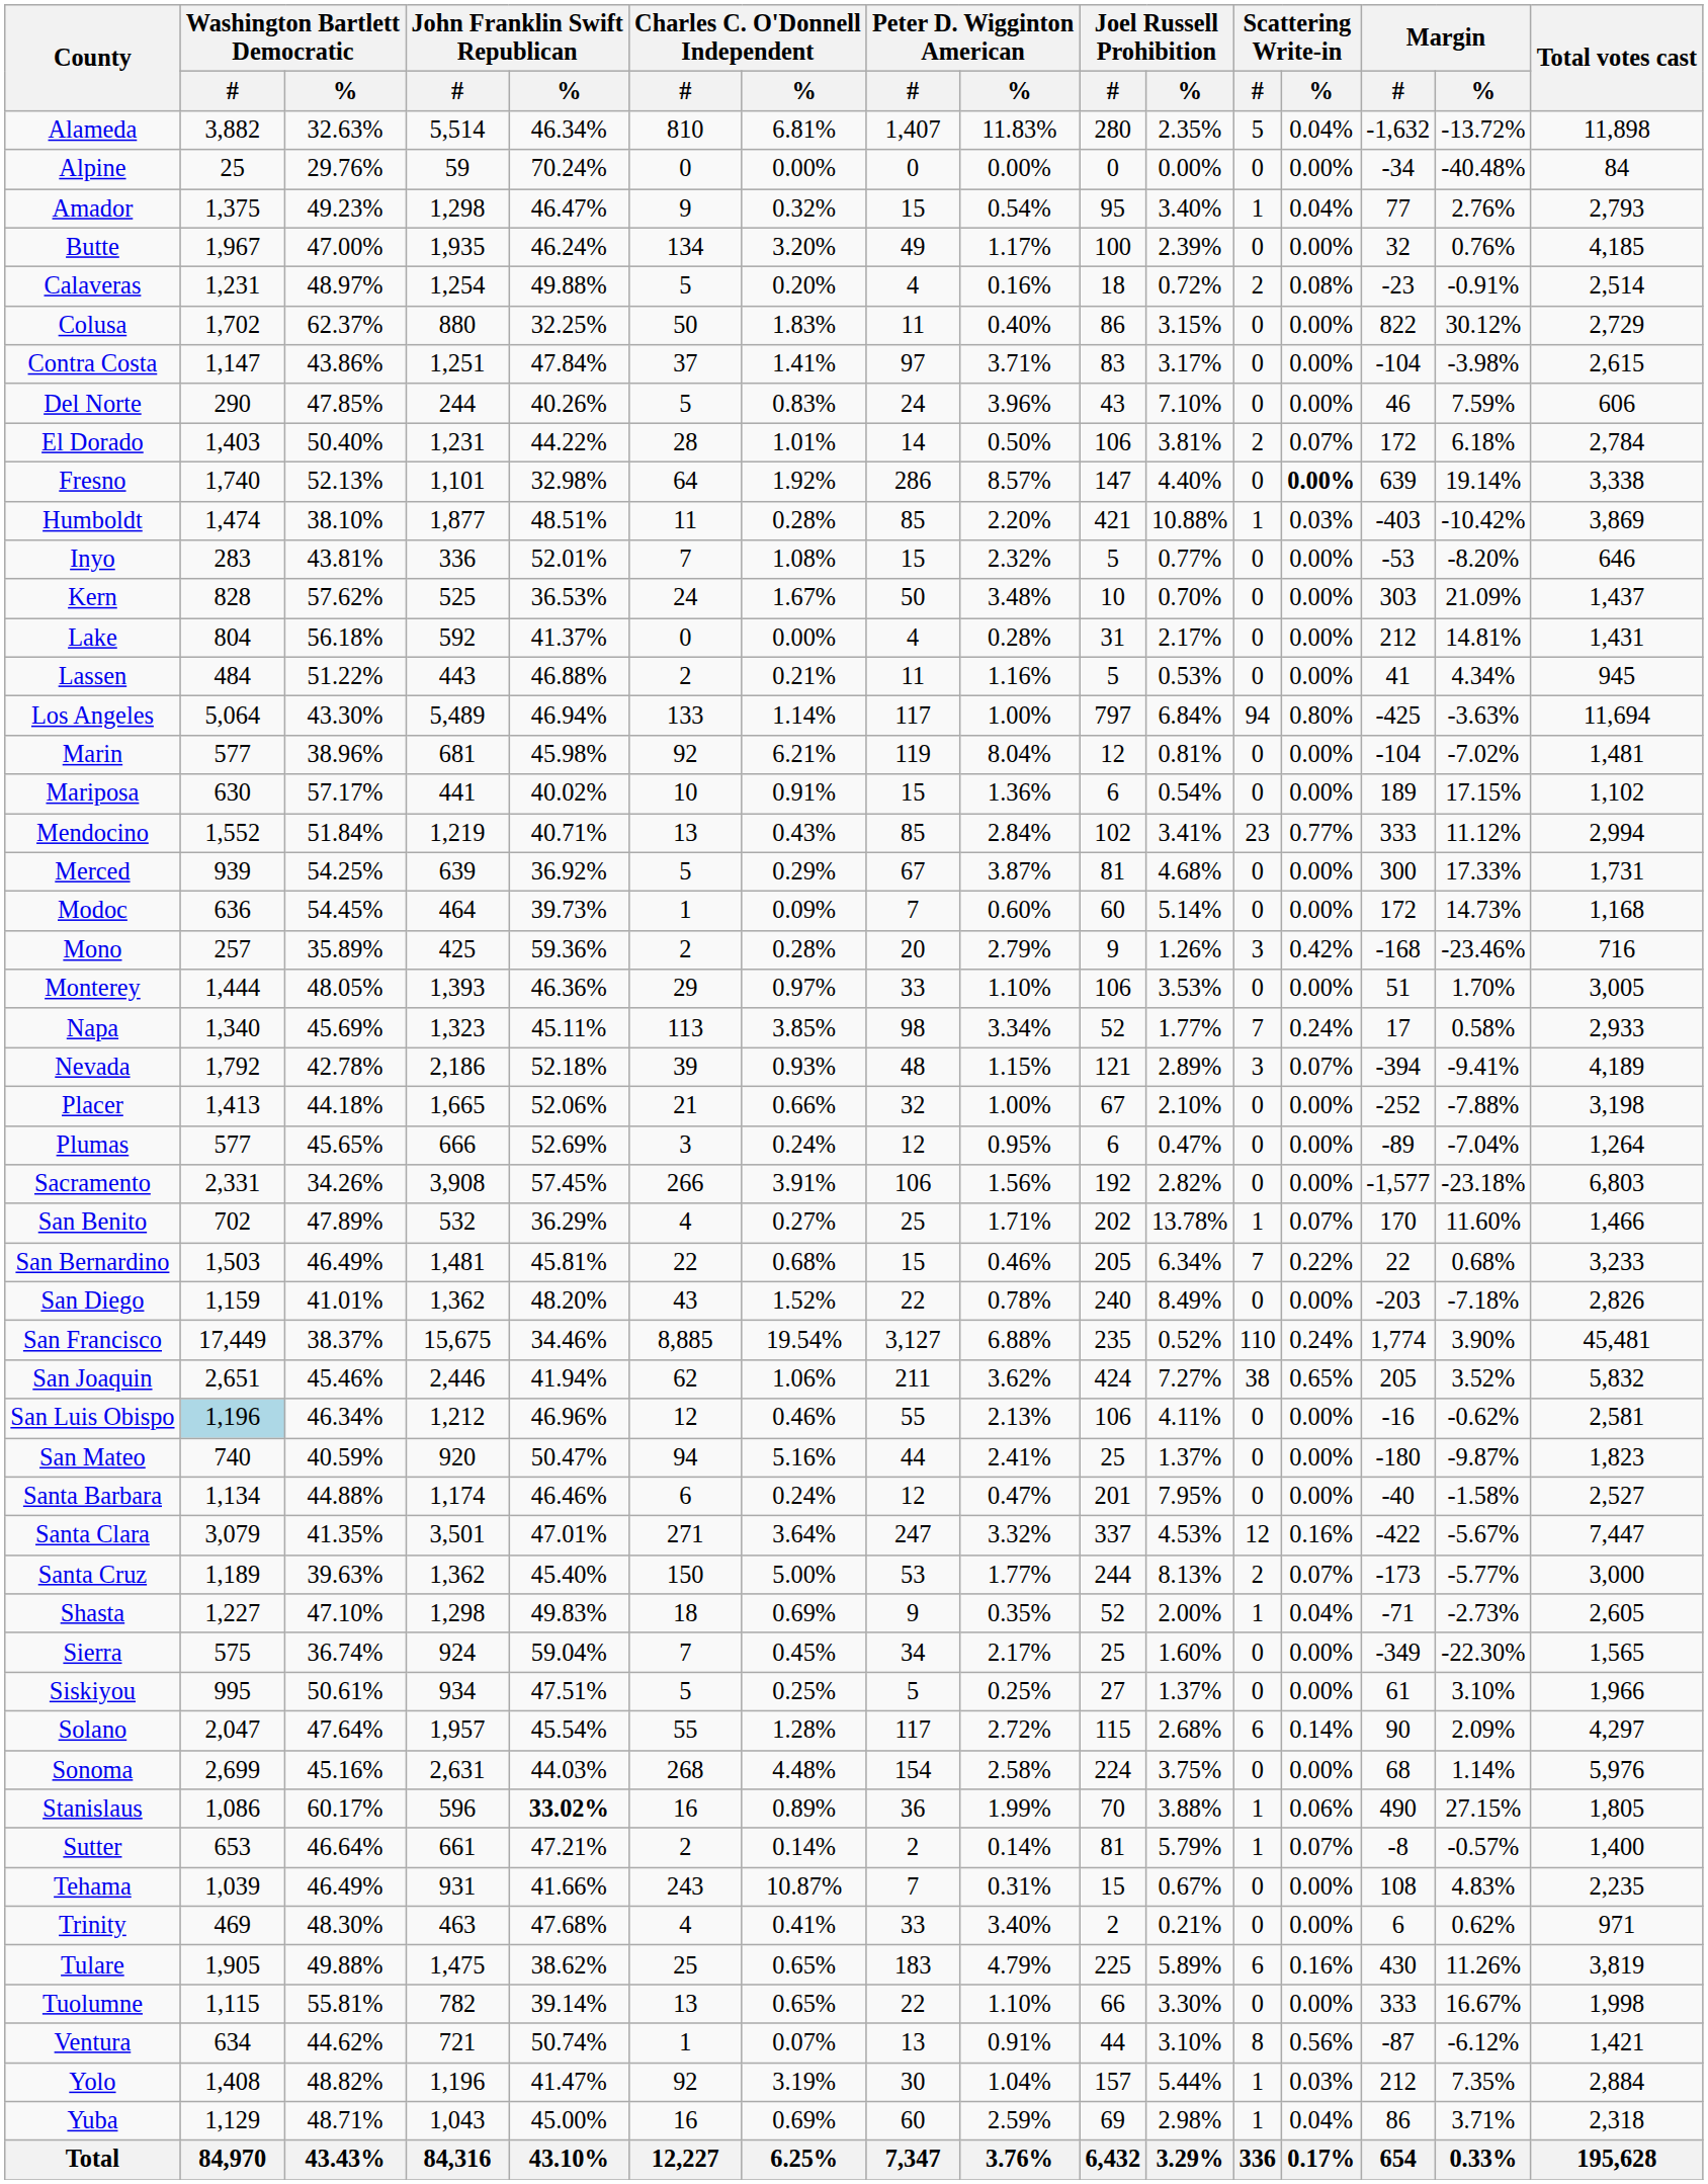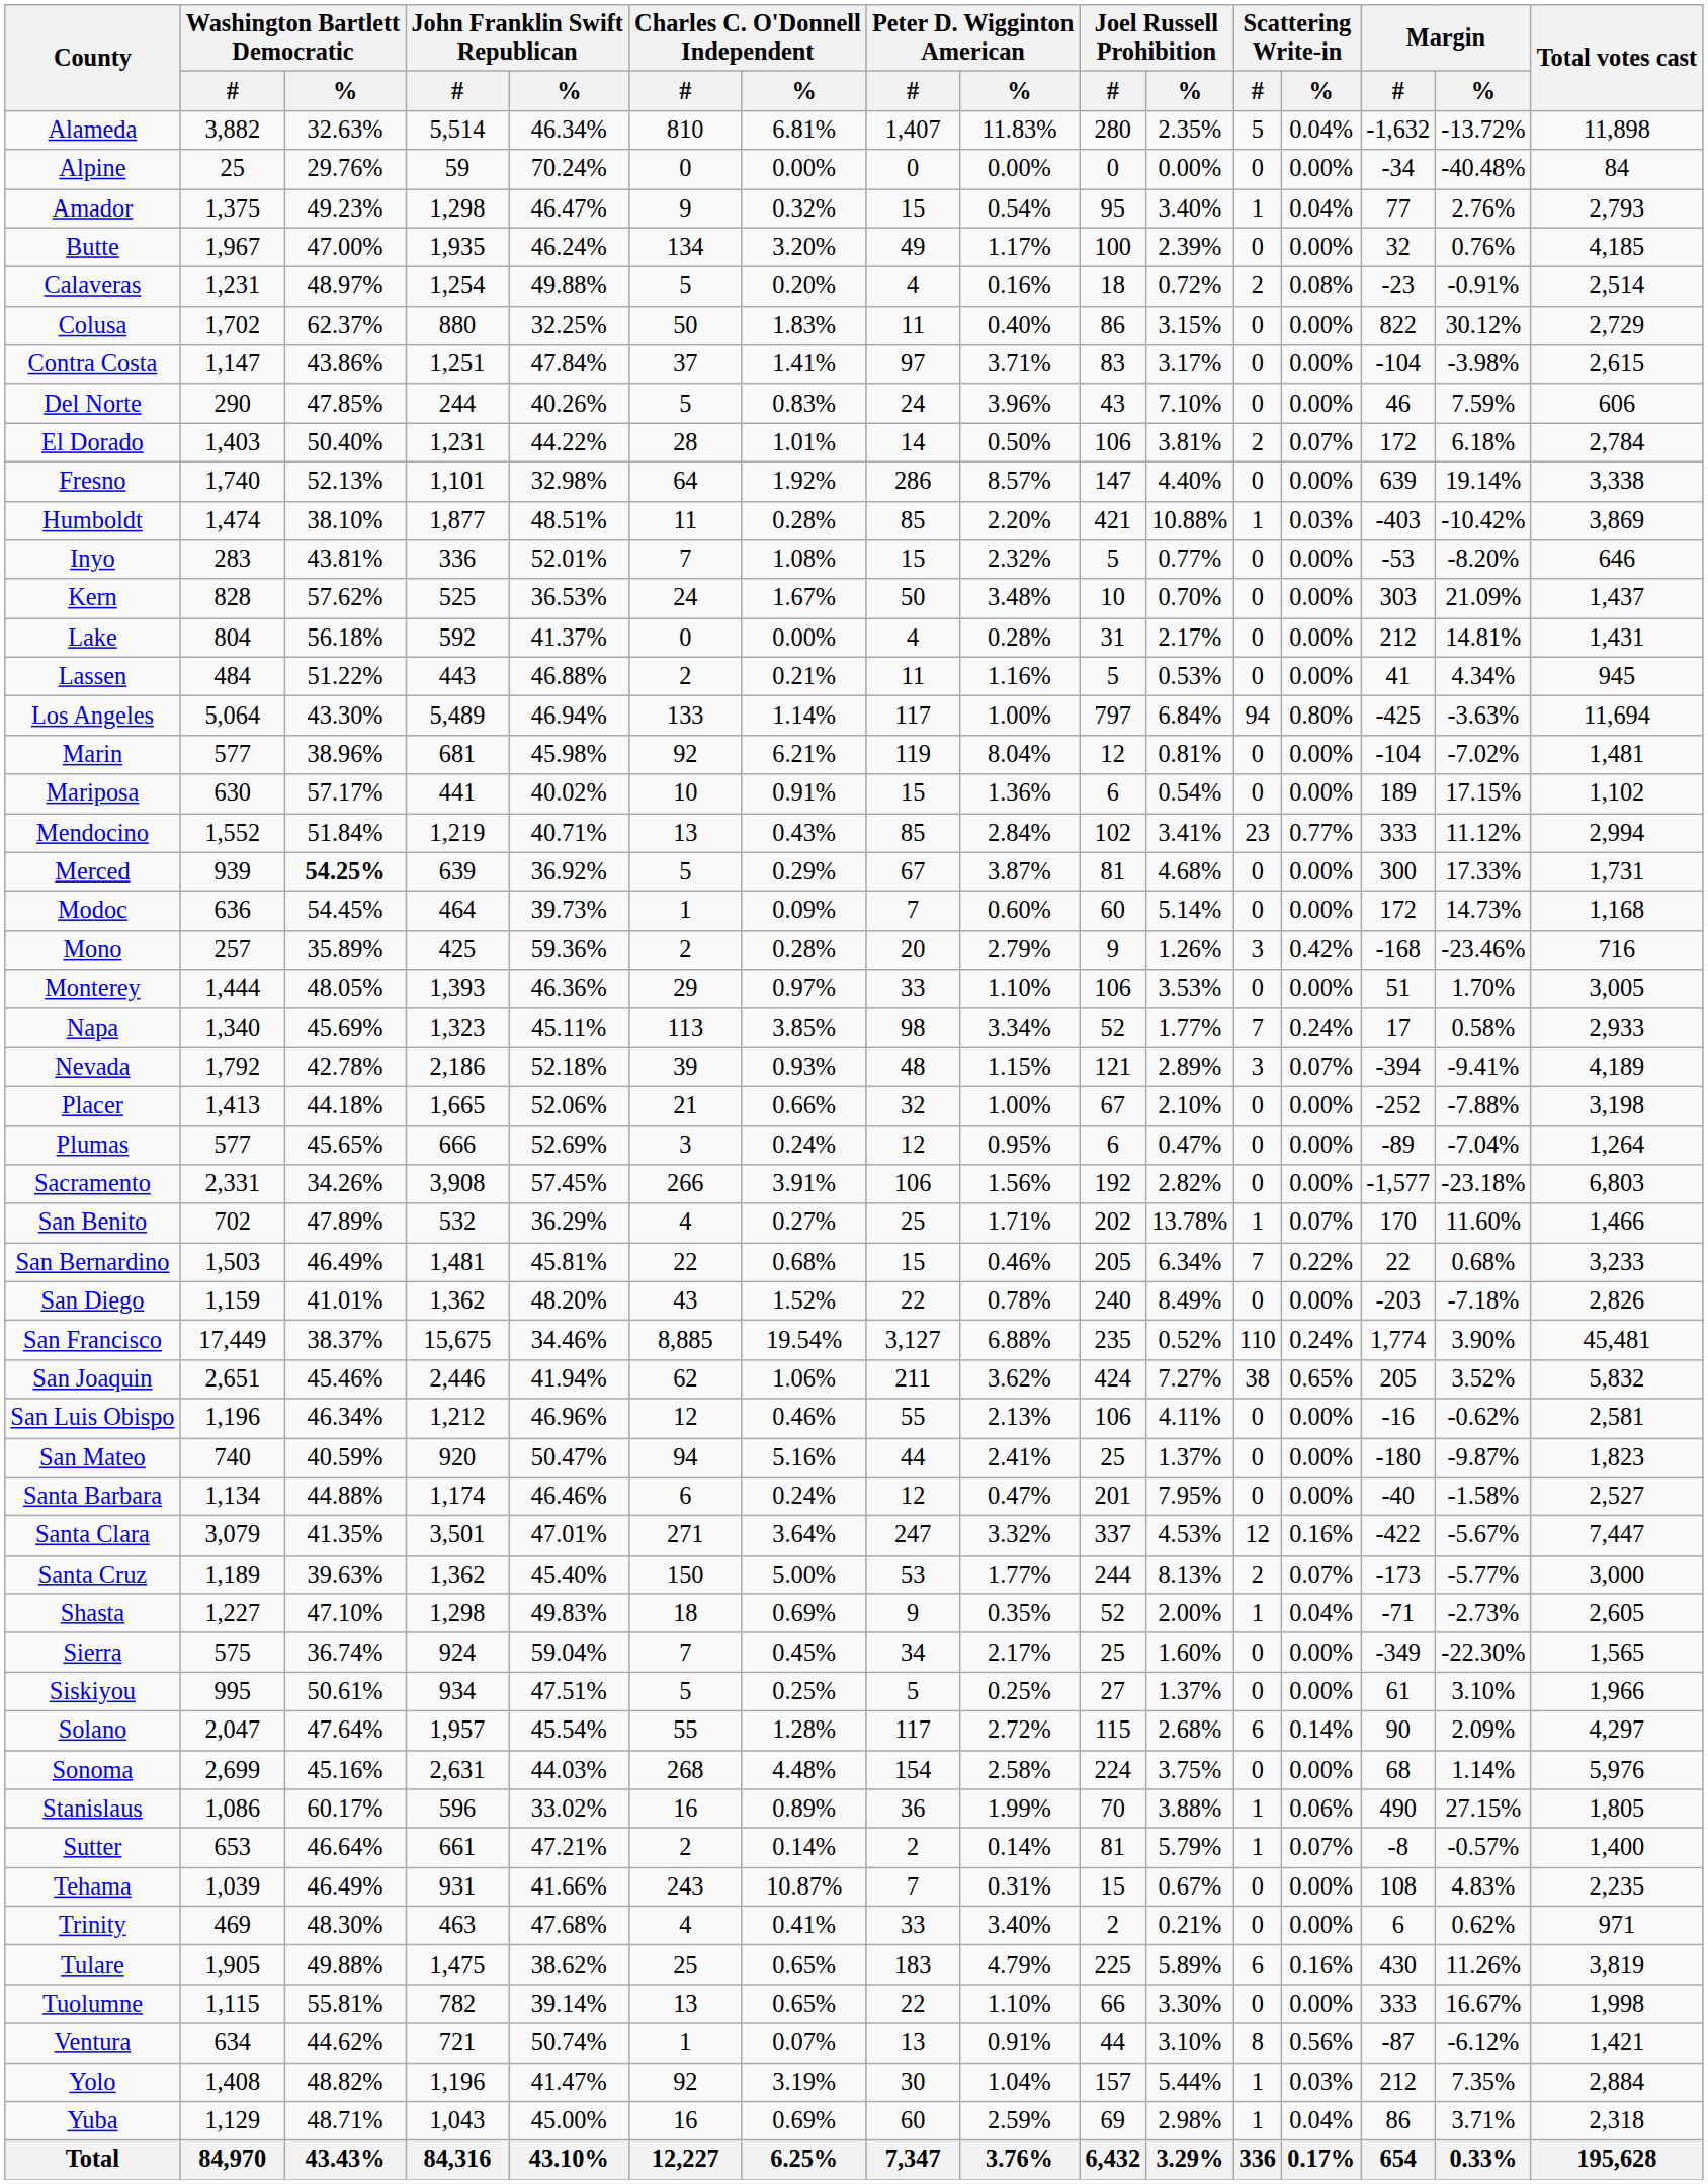Fresno | Scattering Write-in / %: bold -> normal
Merced | Washington Bartlett Democratic / %: normal -> bold
San Luis Obispo | Washington Bartlett Democratic / #: lightblue background -> no background
Stanislaus | John Franklin Swift Republican / %: bold -> normal
